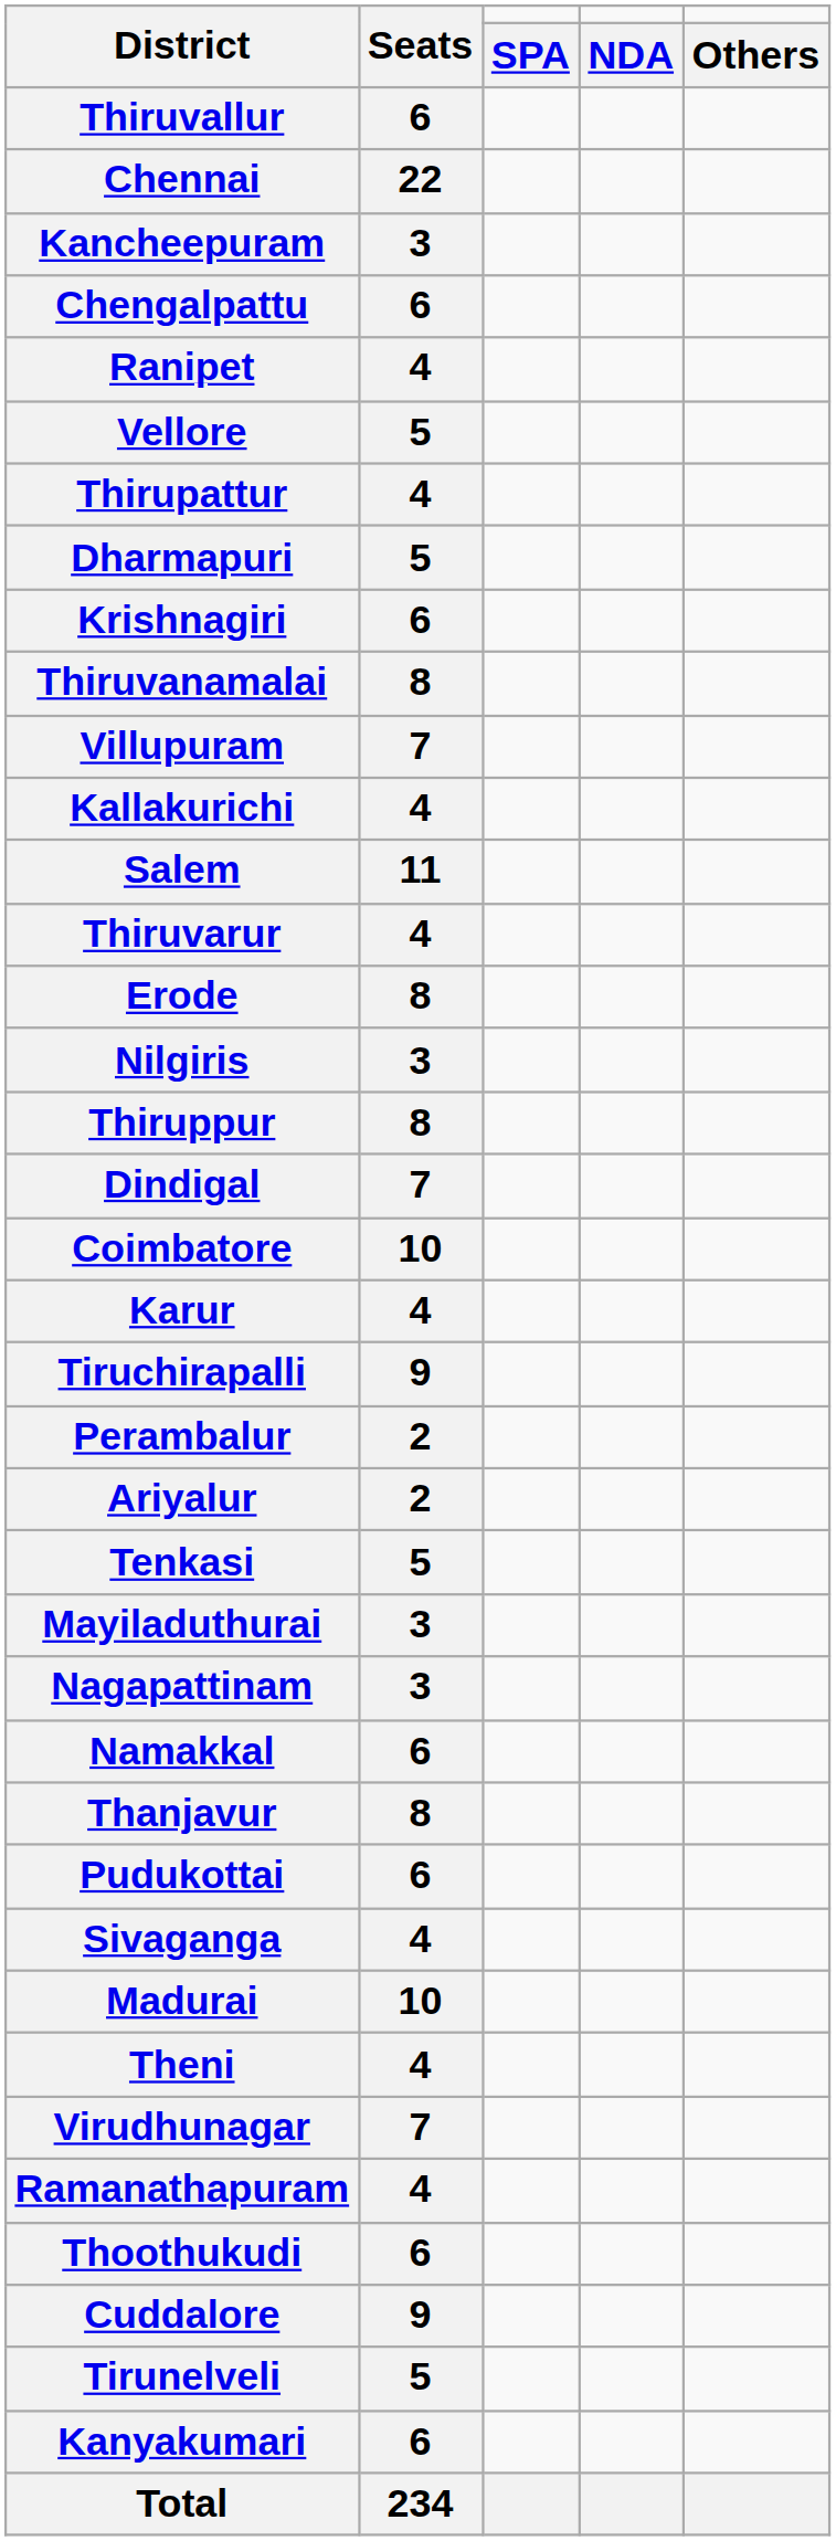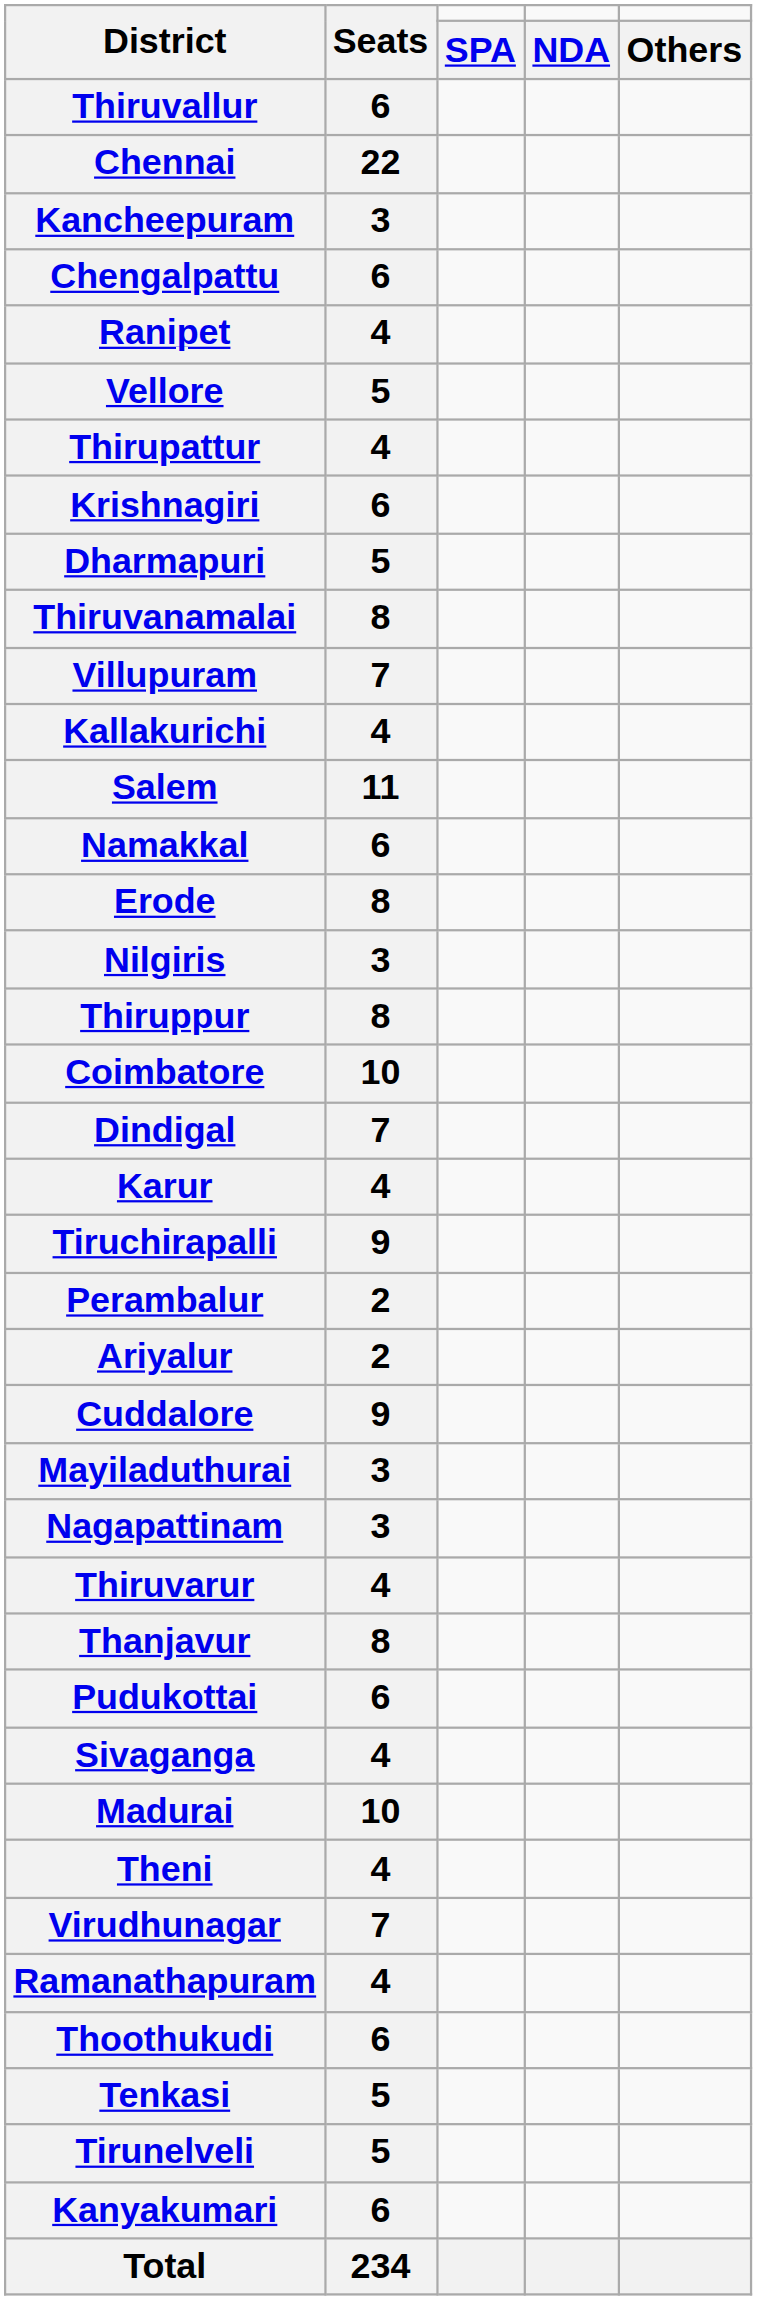rows swapped: Krishnagiri <-> Dharmapuri
rows swapped: Namakkal <-> Thiruvarur
rows swapped: Coimbatore <-> Dindigal
rows swapped: Cuddalore <-> Tenkasi
